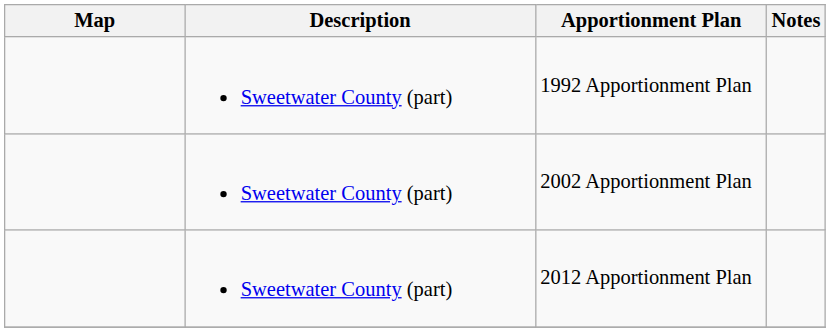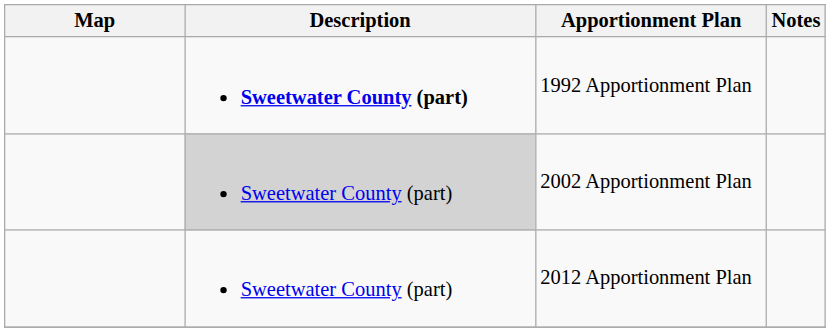1992 Apportionment Plan | Description: normal -> bold
2002 Apportionment Plan | Description: no background -> lightgrey background
